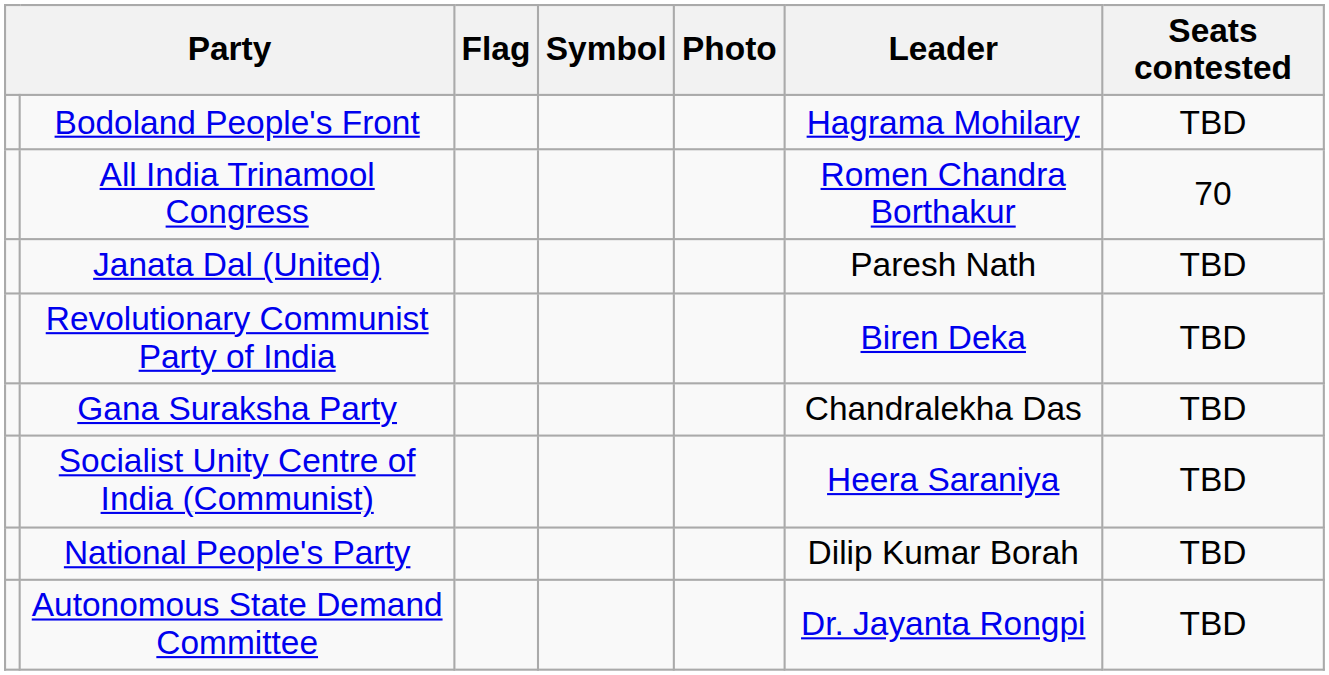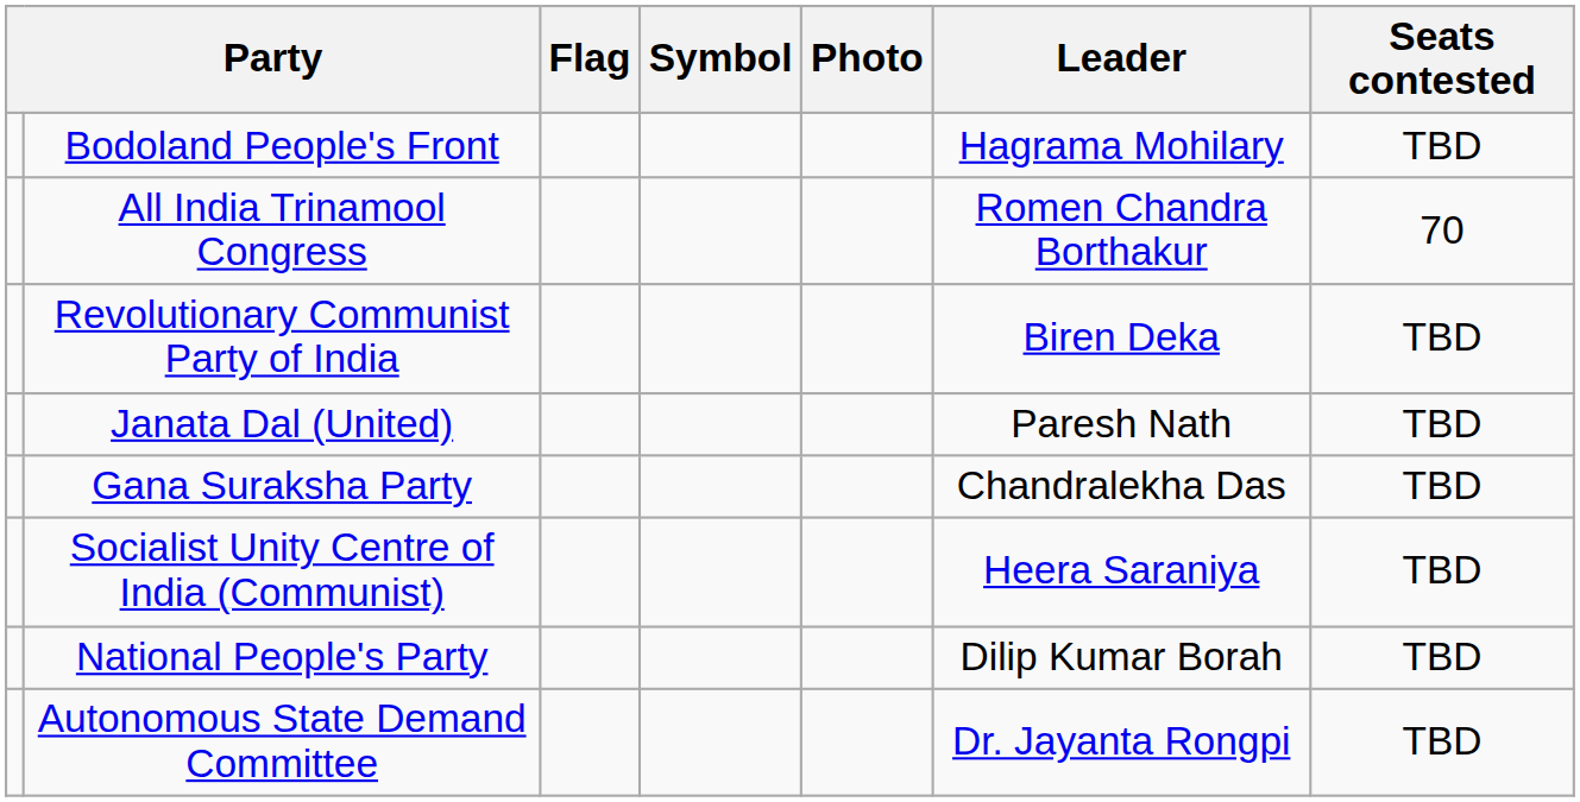rows swapped: Janata Dal (United) <-> Revolutionary Communist Party of India
